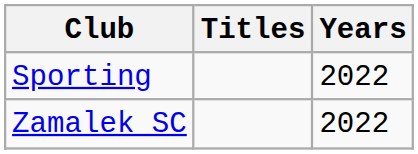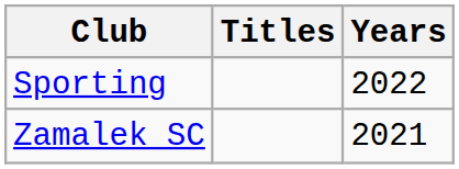Zamalek SC | Years: 2022 -> 2021
